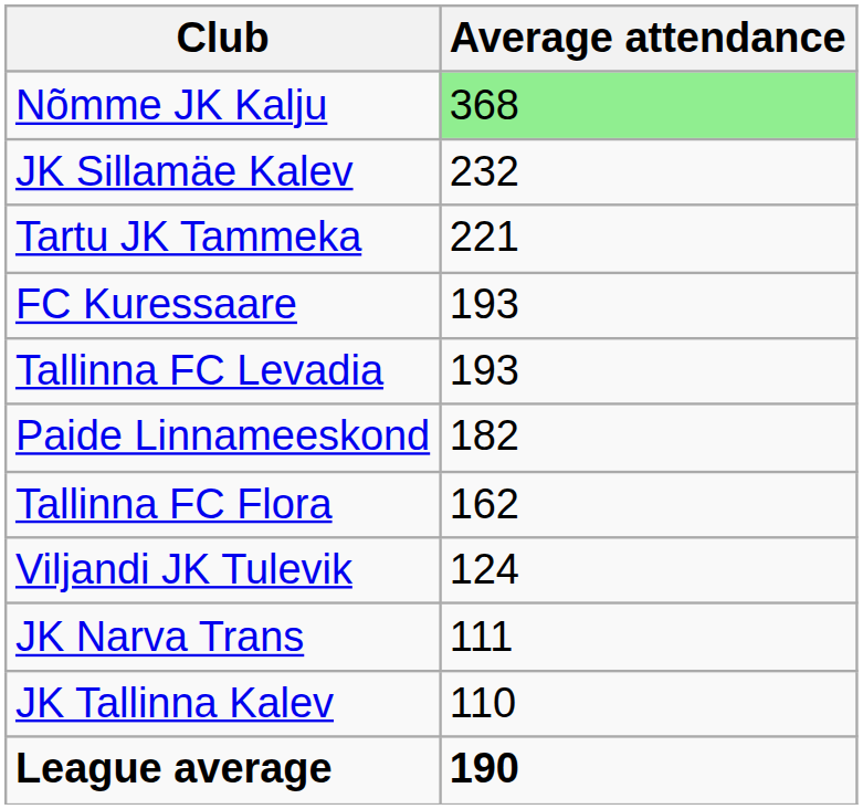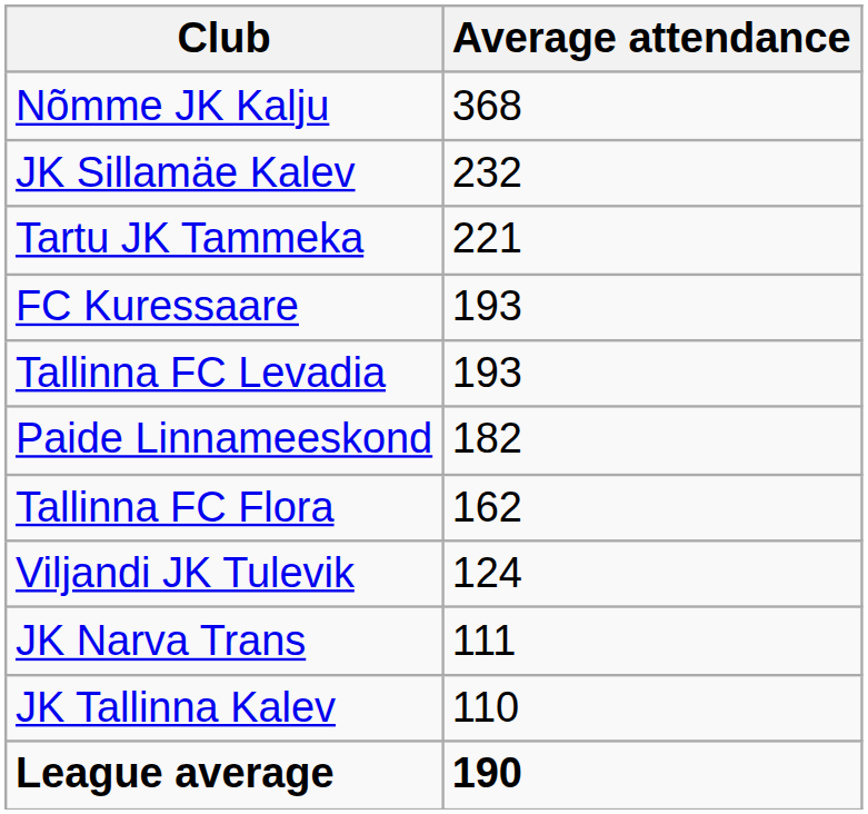Nõmme JK Kalju | Average attendance: lightgreen background -> no background
